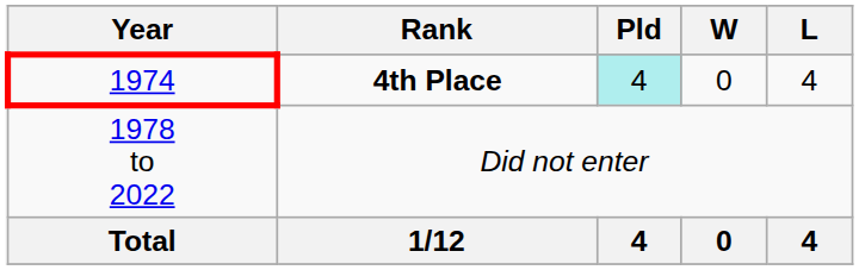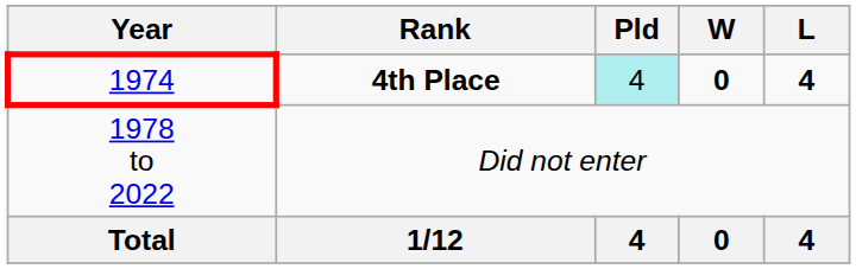1974 | W: normal -> bold
1974 | L: normal -> bold
